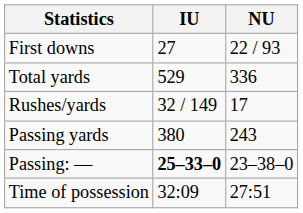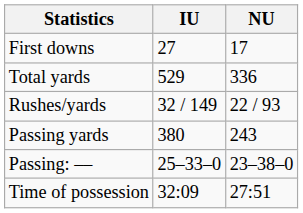First downs | NU: 22 / 93 -> 17
Rushes/yards | NU: 17 -> 22 / 93
Passing: –– | IU: bold -> normal
